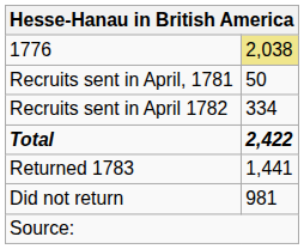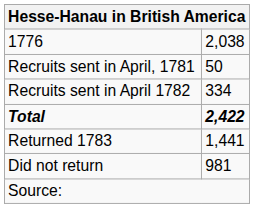1776 | column 2: khaki background -> no background
